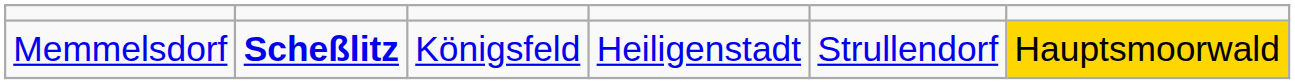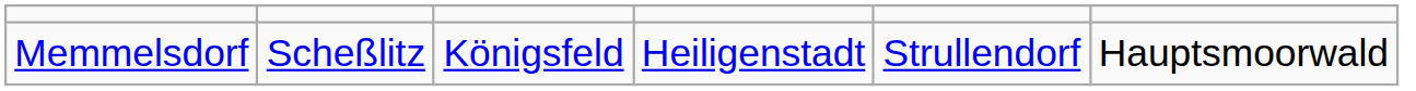Memmelsdorf | column 2: bold -> normal
Memmelsdorf | column 6: gold background -> no background
